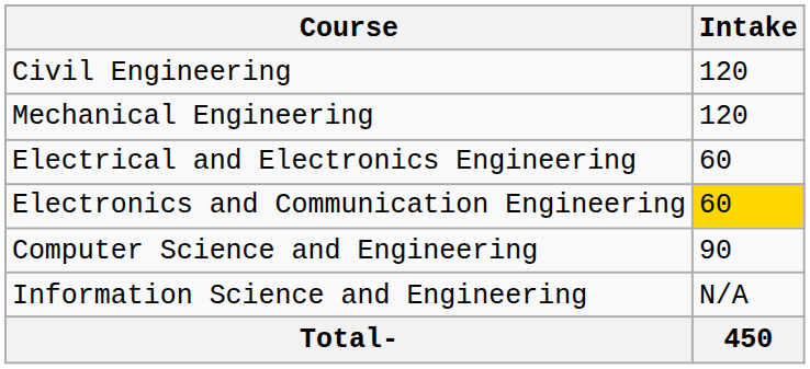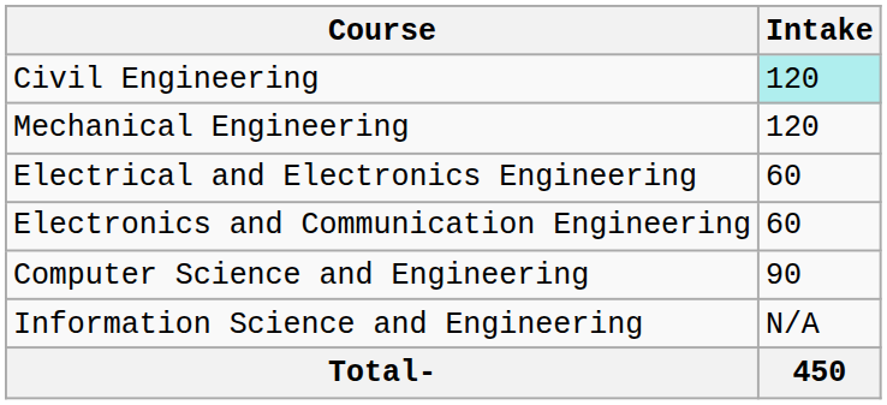Civil Engineering | Intake: no background -> paleturquoise background
Electronics and Communication Engineering | Intake: gold background -> no background
